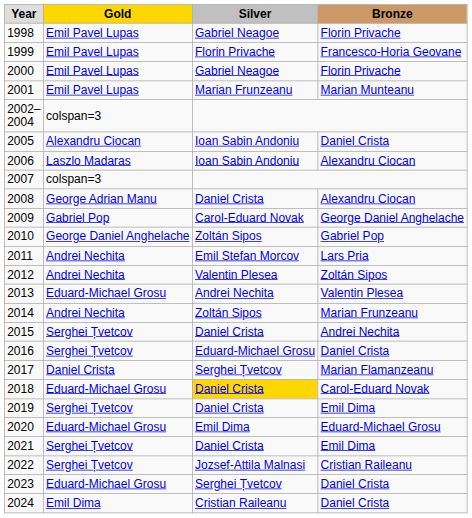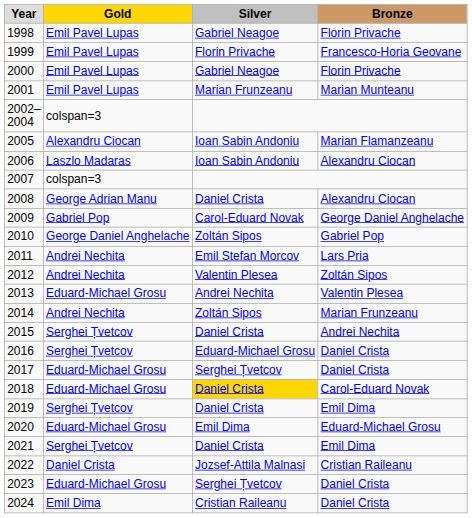2005 | Bronze: Daniel Crista -> Marian Flamanzeanu
2017 | Gold: Daniel Crista -> Eduard-Michael Grosu
2017 | Bronze: Marian Flamanzeanu -> Daniel Crista
2022 | Gold: Serghei Țvetcov -> Daniel Crista
